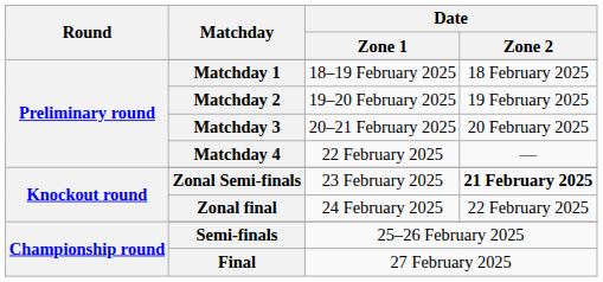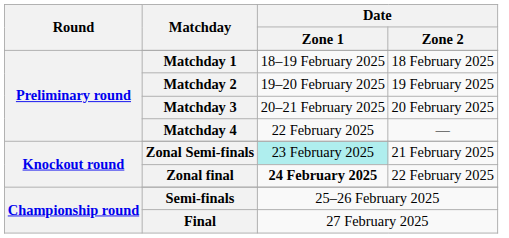Zonal Semi-finals | Date / Zone 1: no background -> paleturquoise background
Zonal Semi-finals | Date / Zone 2: bold -> normal
Zonal final | Date / Zone 1: normal -> bold
